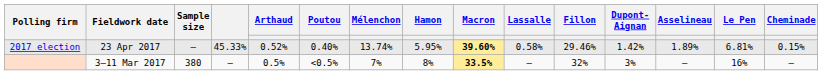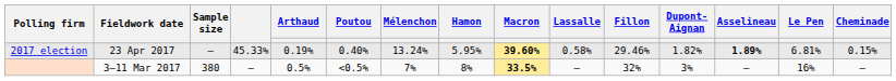2017 election | Arthaud: 0.52% -> 0.19%
2017 election | Mélenchon: 13.74% -> 13.24%
2017 election | Dupont-Aignan: 1.42% -> 1.82%
2017 election | Asselineau: normal -> bold
